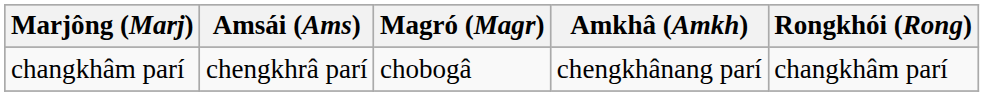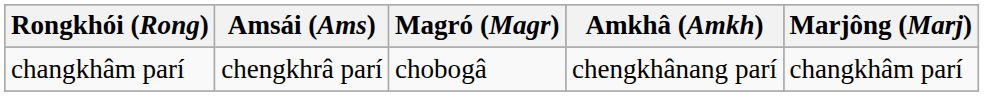columns swapped: Marjông (Marj) <-> Rongkhói (Rong)
